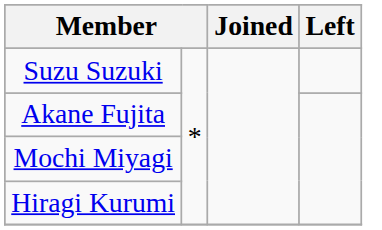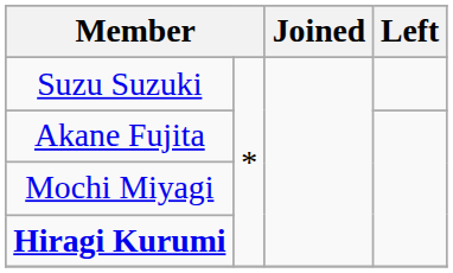Hiragi Kurumi | column 1: normal -> bold
